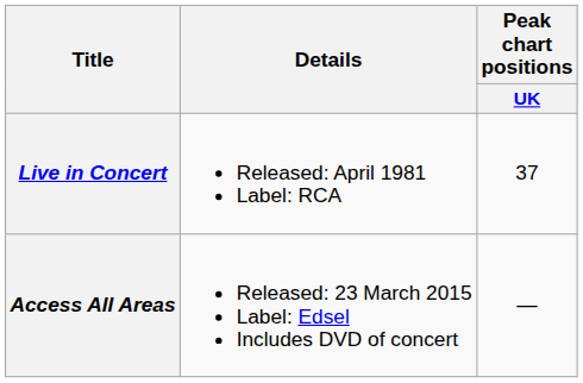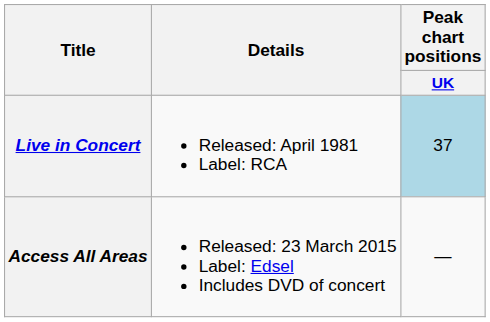Live in Concert | Peak chart positions / UK: no background -> lightblue background
